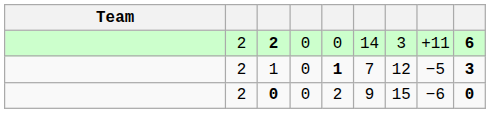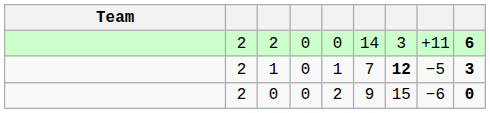row 2 | column 3: bold -> normal
row 3 | column 5: bold -> normal
row 3 | column 7: normal -> bold
row 4 | column 3: bold -> normal
